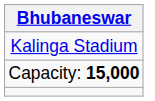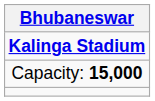row 2 | column 1: normal -> bold
